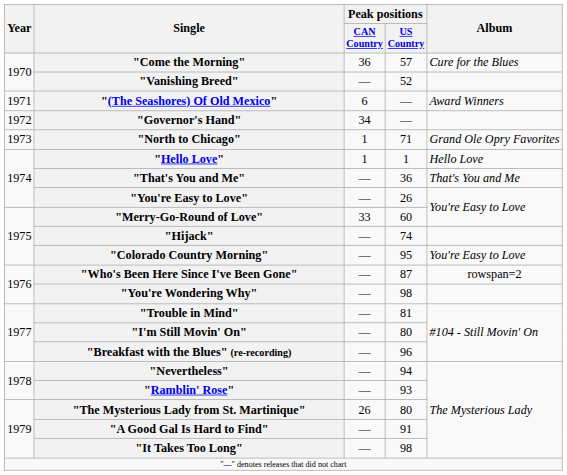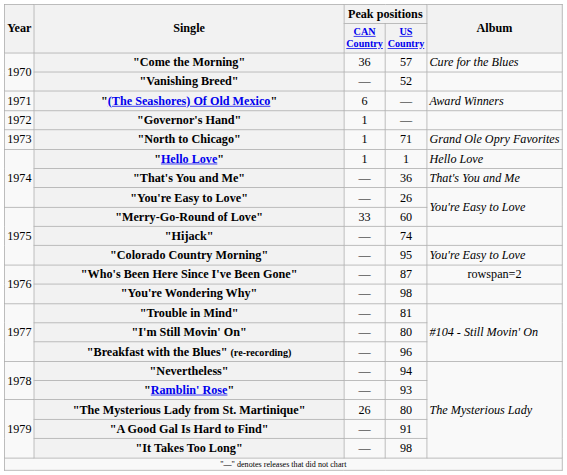"Governor's Hand" | Peak positions / CAN Country: 34 -> 1
